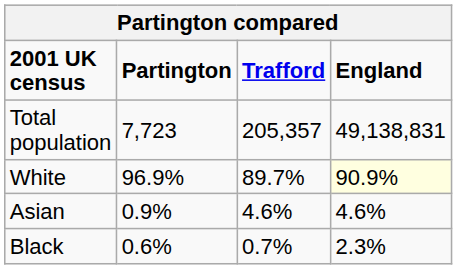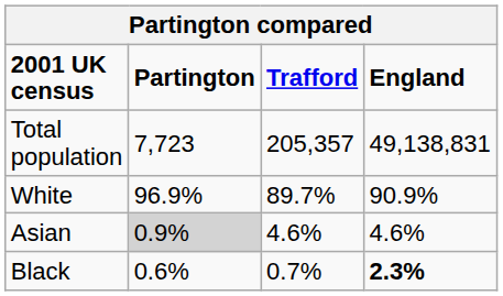White | England: lightyellow background -> no background
Asian | Partington: no background -> lightgrey background
Black | England: normal -> bold
